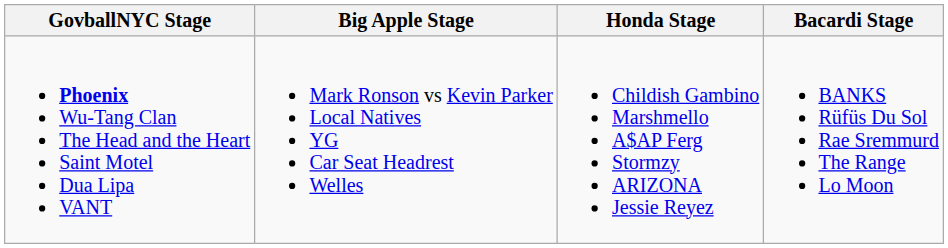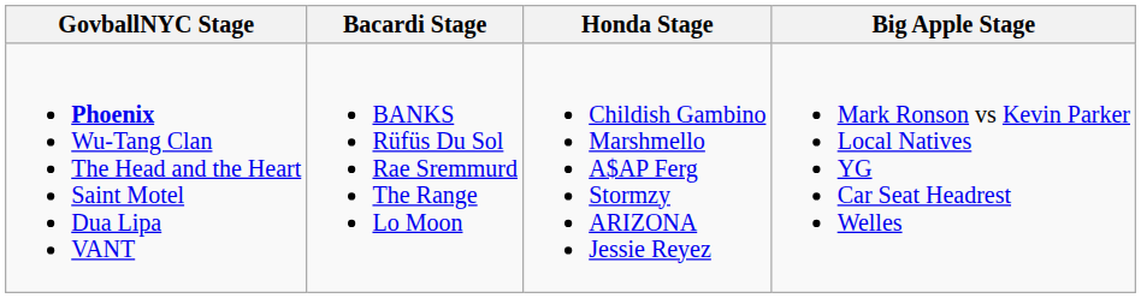columns swapped: Big Apple Stage <-> Bacardi Stage
